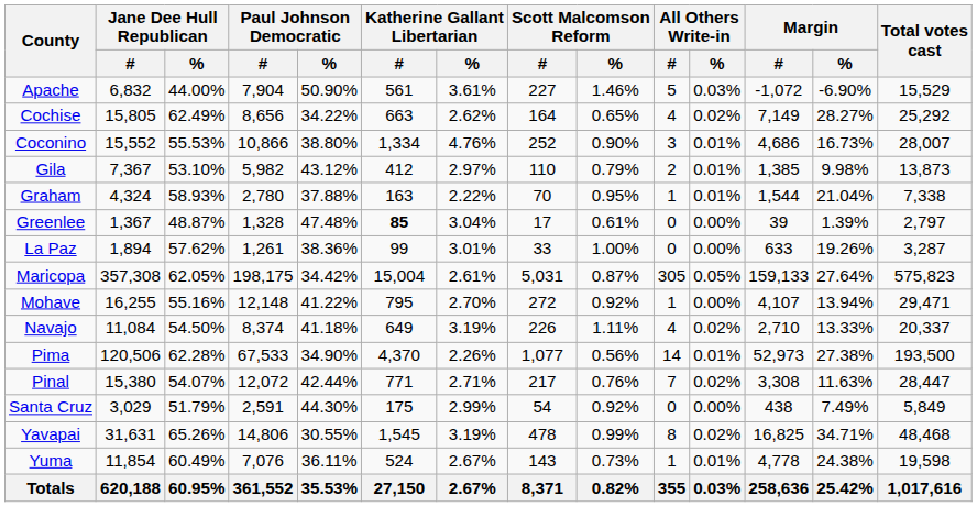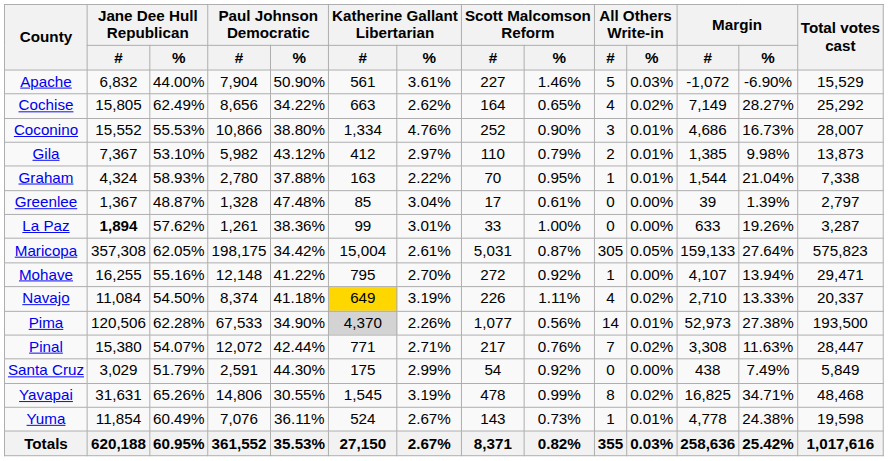Greenlee | Katherine Gallant Libertarian / #: bold -> normal
La Paz | Jane Dee Hull Republican / #: normal -> bold
Navajo | Katherine Gallant Libertarian / #: no background -> gold background
Pima | Katherine Gallant Libertarian / #: no background -> lightgrey background
